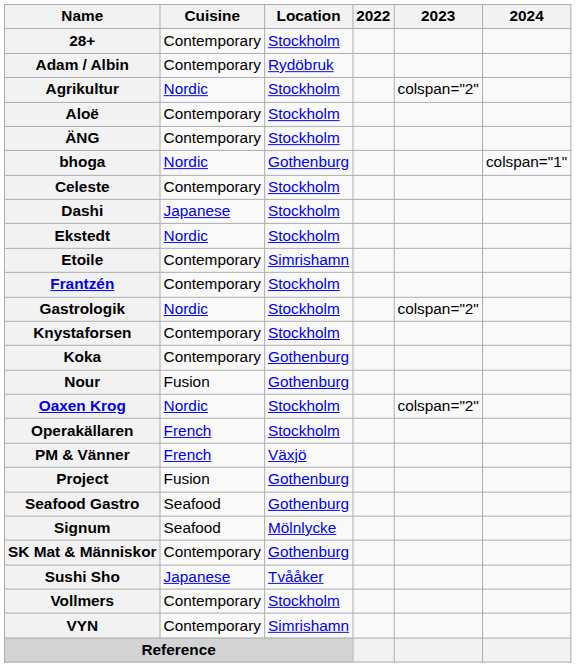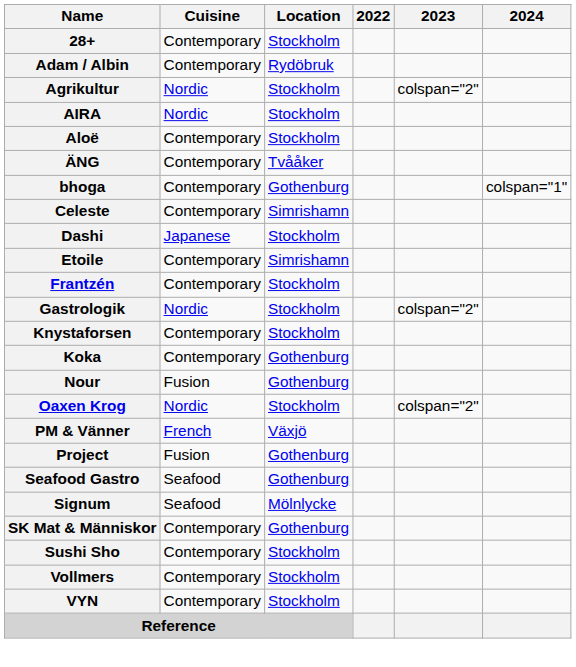+ row: AIRA | Nordic | Stockholm
ÄNG | Location: Stockholm -> Tvååker
bhoga | Cuisine: Nordic -> Contemporary
Celeste | Location: Stockholm -> Simrishamn
- row: Ekstedt | Nordic | Stockholm
- row: Operakällaren | French | Stockholm
Sushi Sho | Cuisine: Japanese -> Contemporary
Sushi Sho | Location: Tvååker -> Stockholm
VYN | Location: Simrishamn -> Stockholm
